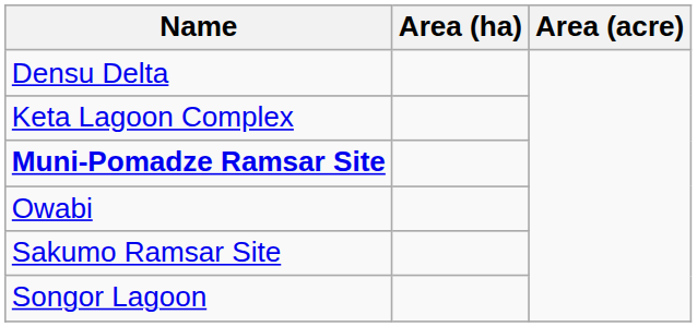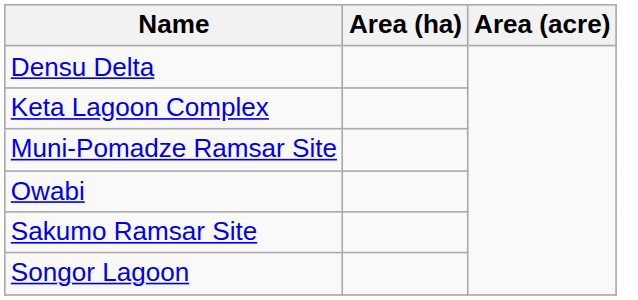Muni-Pomadze Ramsar Site | Name: bold -> normal
